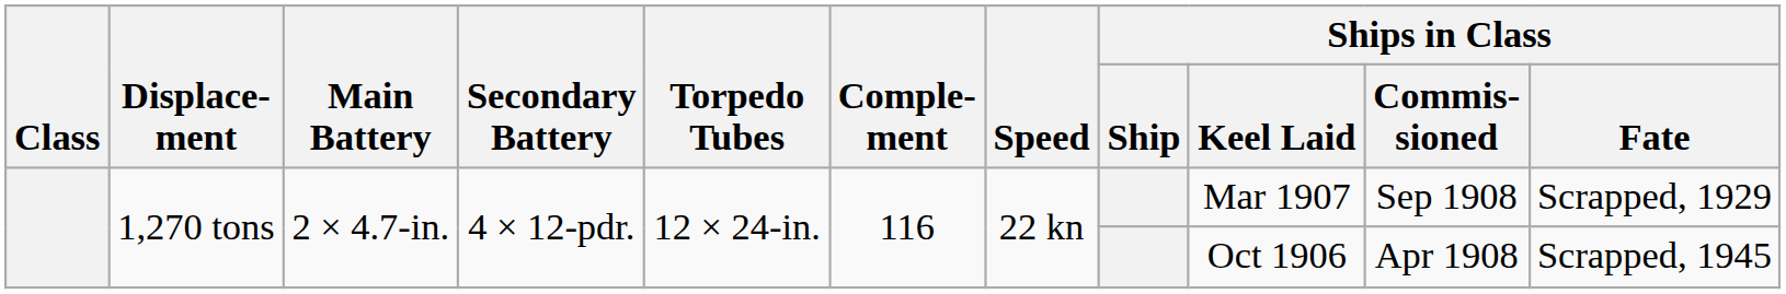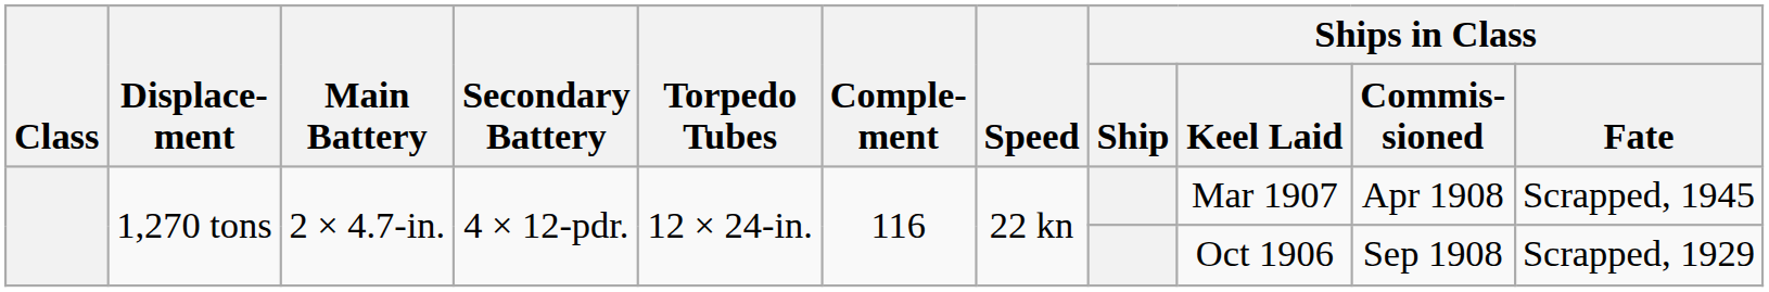row 3 | Ships in Class / Commis- sioned: Sep 1908 -> Apr 1908
row 3 | Ships in Class / Fate: Scrapped, 1929 -> Scrapped, 1945
row 4 | Ships in Class / Commis- sioned: Apr 1908 -> Sep 1908
row 4 | Ships in Class / Fate: Scrapped, 1945 -> Scrapped, 1929
